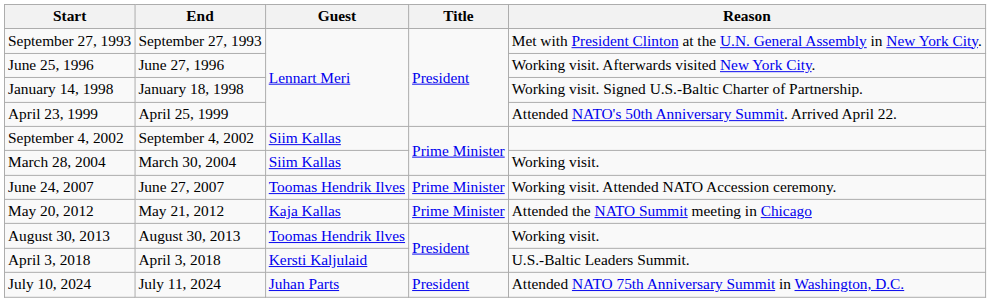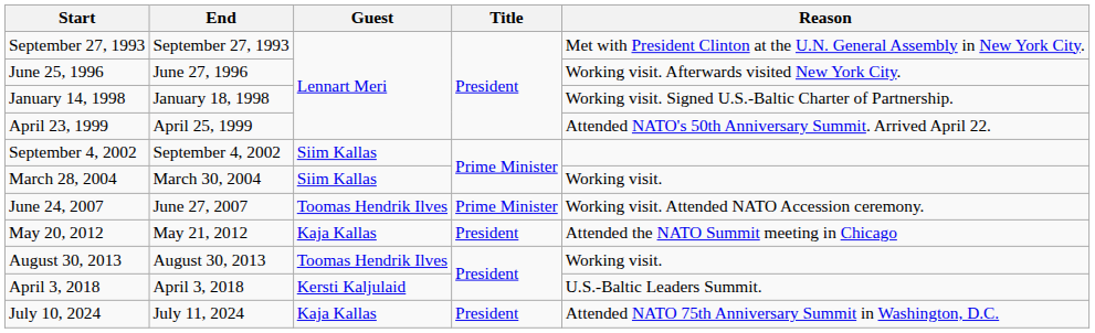May 20, 2012 | Title: Prime Minister -> President
July 10, 2024 | Guest: Juhan Parts -> Kaja Kallas
